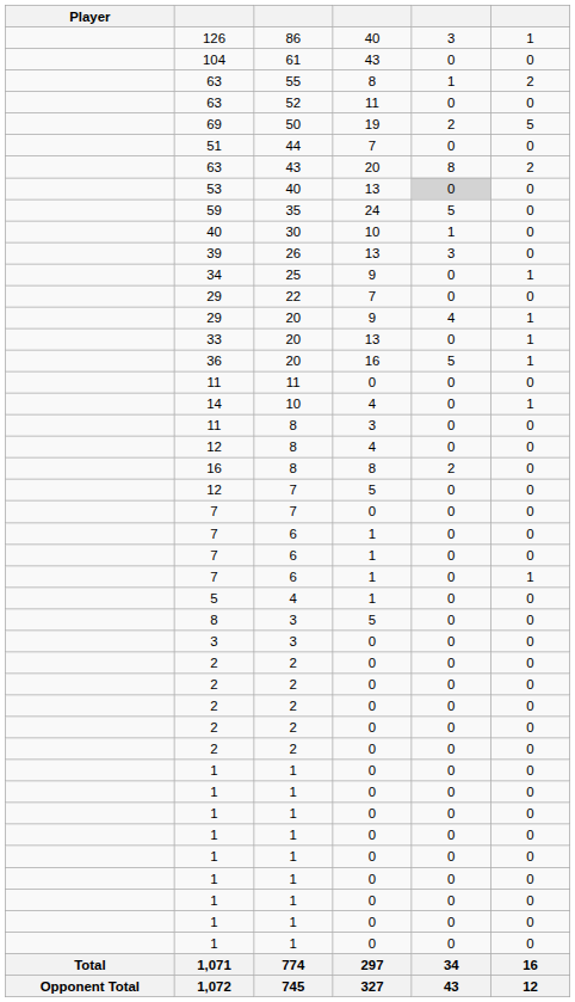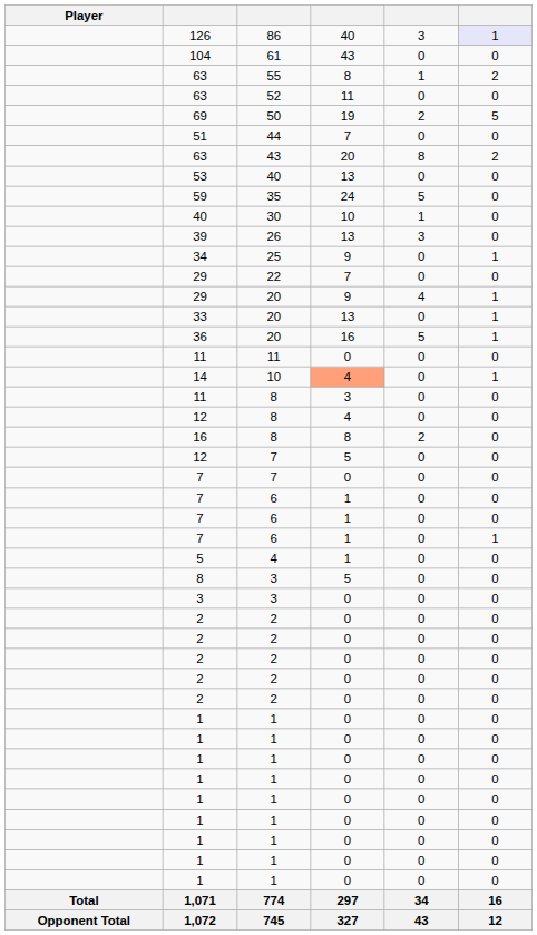126 | column 6: no background -> lavender background
53 | column 5: lightgrey background -> no background
14 | column 4: no background -> lightsalmon background
